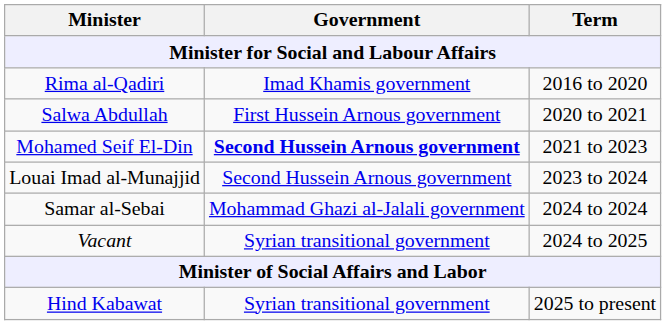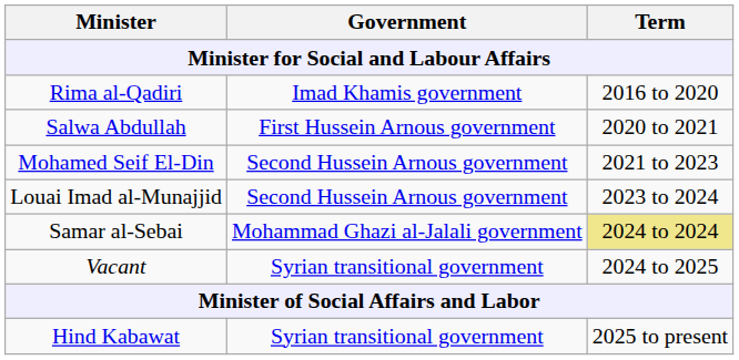Mohamed Seif El-Din | Government: bold -> normal
Samar al-Sebai | Term: no background -> khaki background
